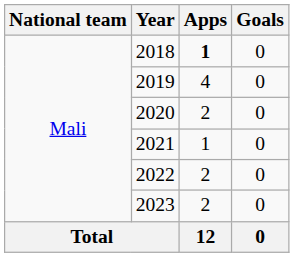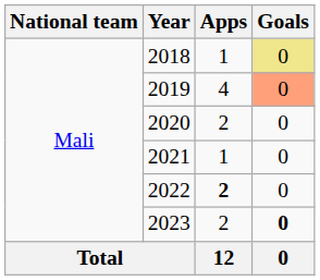2018 | Apps: bold -> normal
2018 | Goals: no background -> khaki background
2019 | Goals: no background -> lightsalmon background
2022 | Apps: normal -> bold
2023 | Goals: normal -> bold
